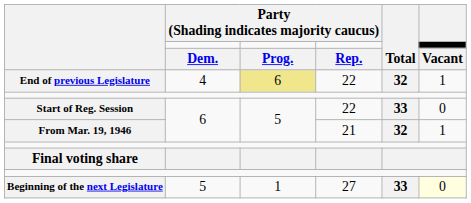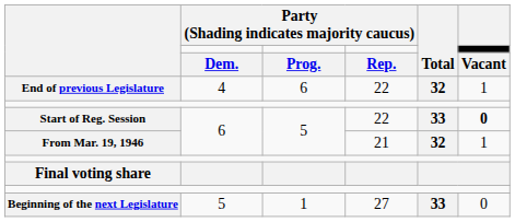End of previous Legislature | column 3: khaki background -> no background
Start of Reg. Session | column 6: normal -> bold
Beginning of the next Legislature | column 6: lightyellow background -> no background
